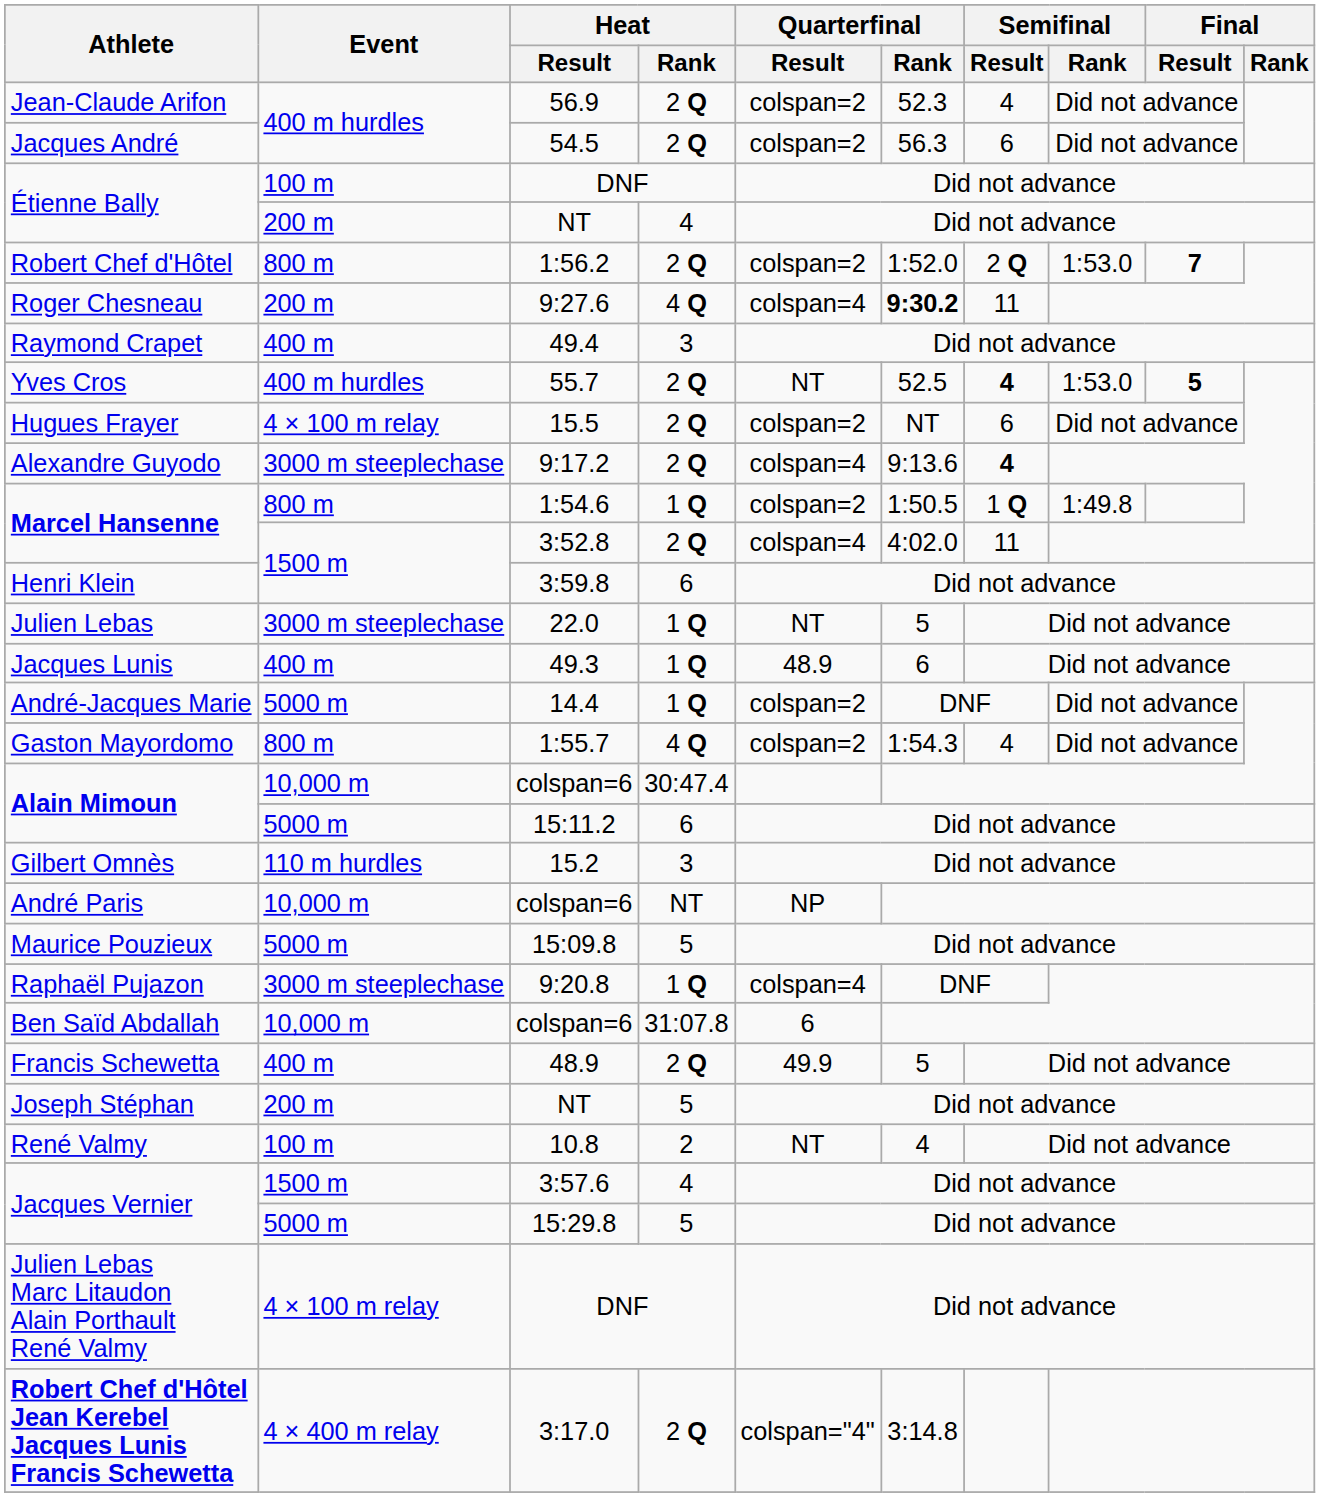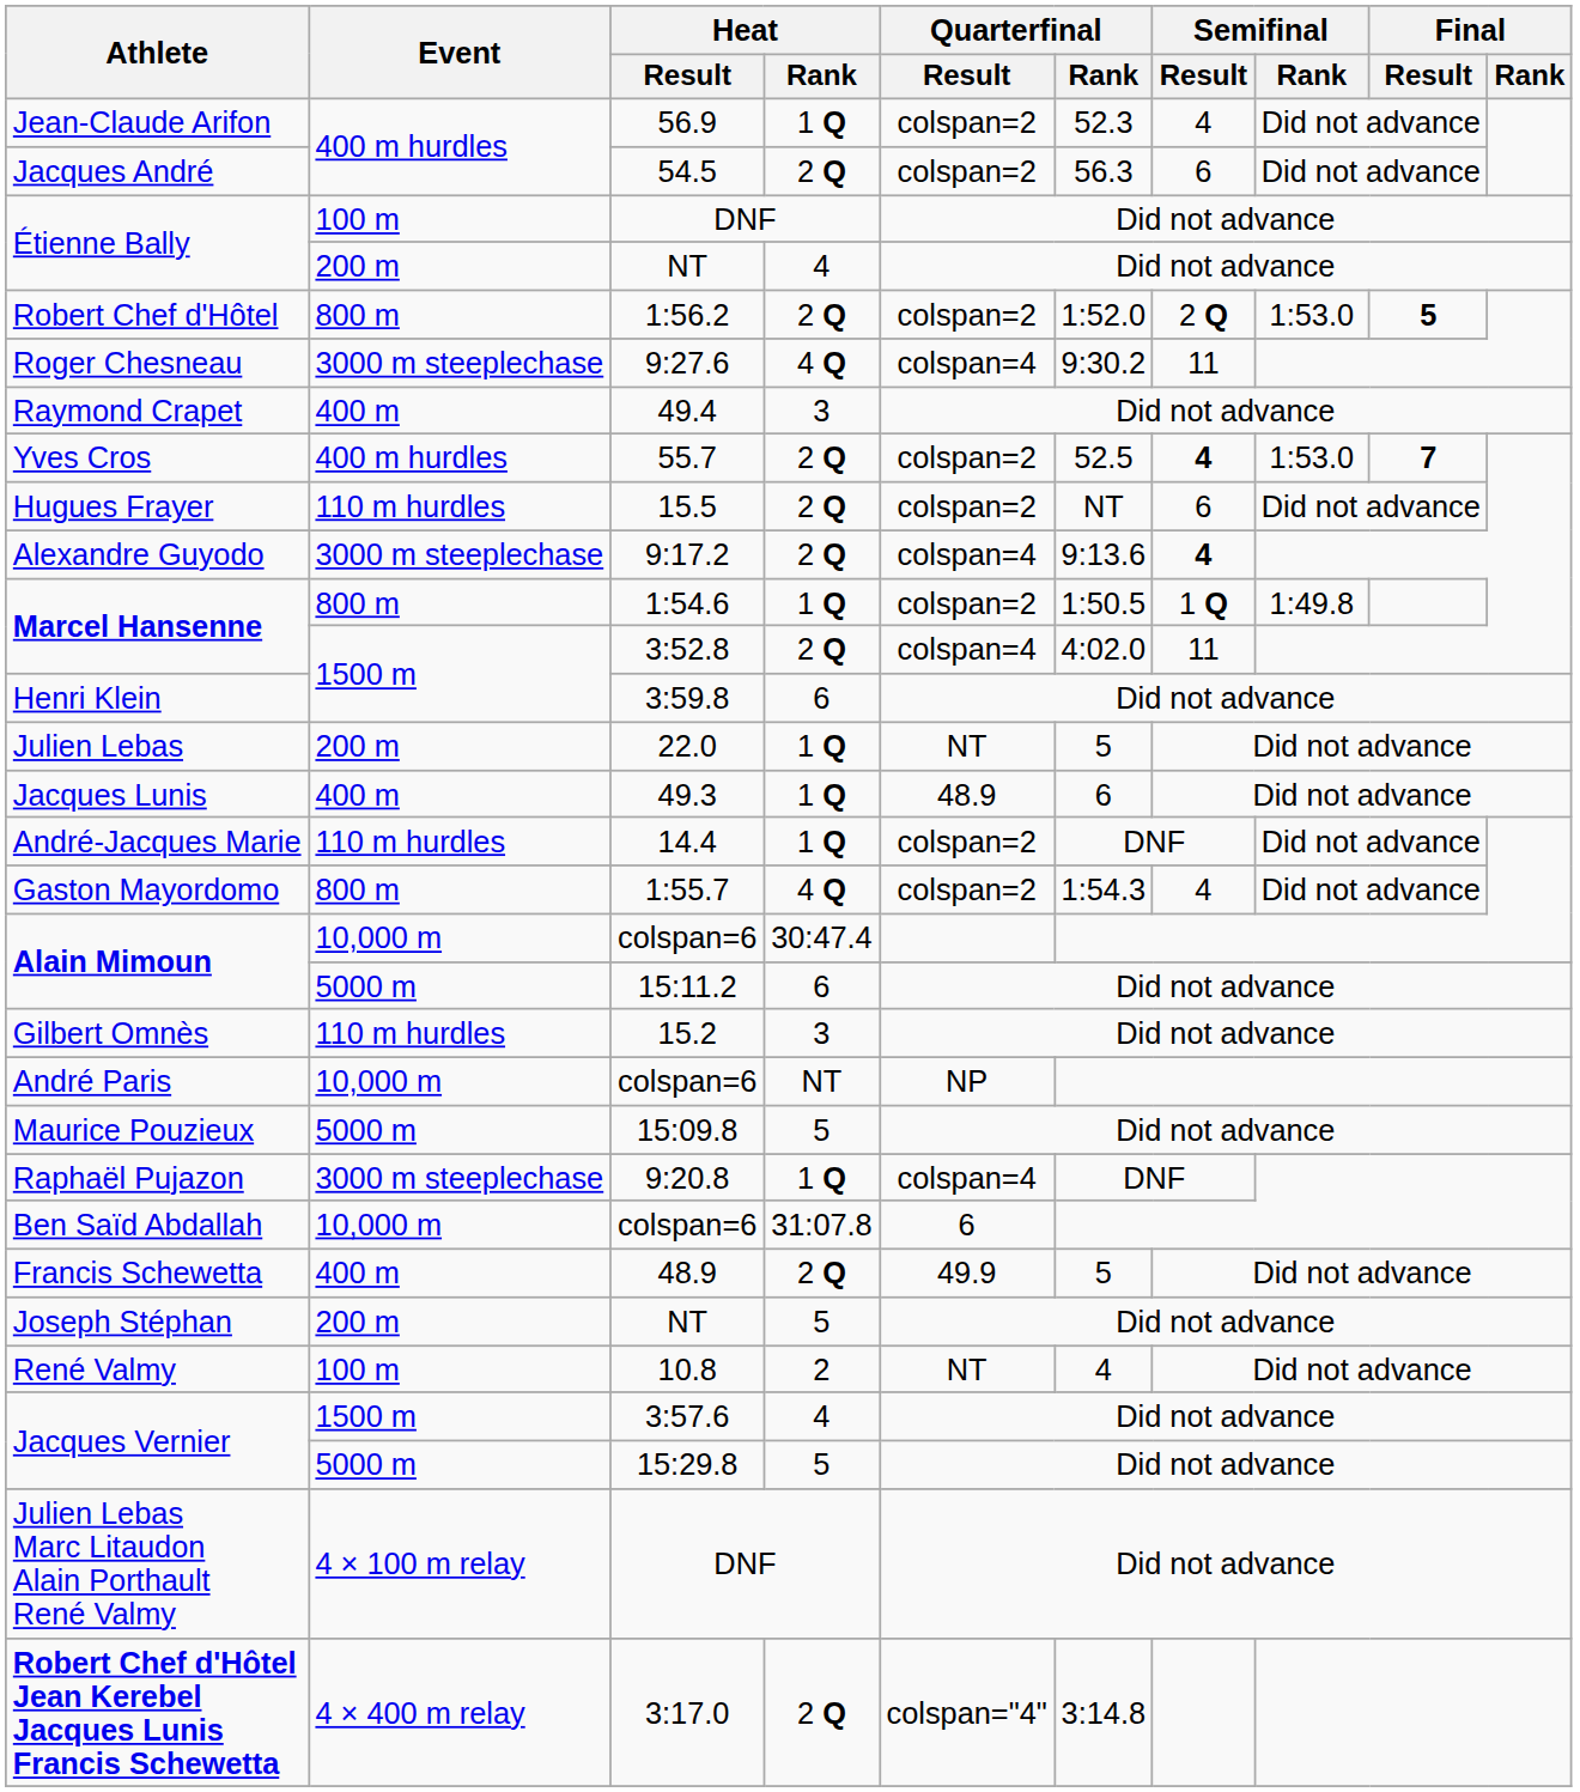Jean-Claude Arifon | Heat / Rank: 2 Q -> 1 Q
Robert Chef d'Hôtel | Final / Result: 7 -> 5
Roger Chesneau | Event: 200 m -> 3000 m steeplechase
Roger Chesneau | Quarterfinal / Rank: bold -> normal
Yves Cros | Quarterfinal / Result: NT -> colspan=2
Yves Cros | Final / Result: 5 -> 7
Hugues Frayer | Event: 4 × 100 m relay -> 110 m hurdles
Julien Lebas | Event: 3000 m steeplechase -> 200 m
André-Jacques Marie | Event: 5000 m -> 110 m hurdles
